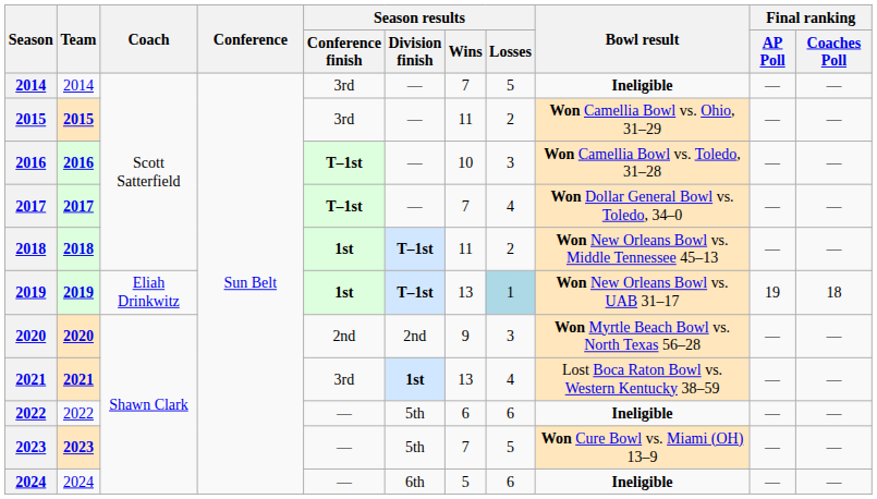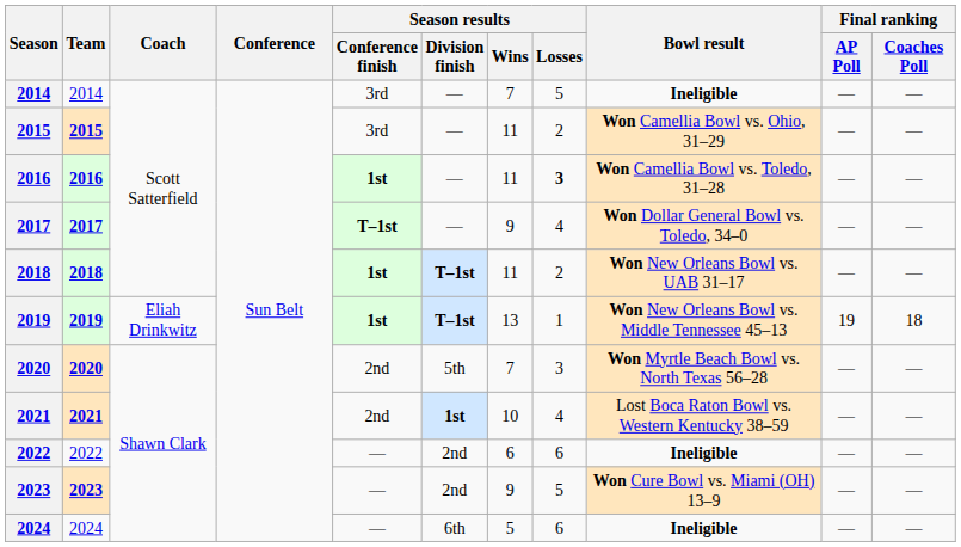row 5 | Season results / Conference finish: T–1st -> 1st
row 5 | Season results / Wins: 10 -> 11
row 5 | Season results / Losses: normal -> bold
row 6 | Season results / Wins: 7 -> 9
row 7 | Bowl result: Won New Orleans Bowl vs. Middle Tennessee 45–13 -> Won New Orleans Bowl vs. UAB 31–17
row 8 | Season results / Losses: lightblue background -> no background
row 8 | Bowl result: Won New Orleans Bowl vs. UAB 31–17 -> Won New Orleans Bowl vs. Middle Tennessee 45–13
row 9 | Season results / Division finish: 2nd -> 5th
row 9 | Season results / Wins: 9 -> 7
row 10 | Season results / Conference finish: 3rd -> 2nd
row 10 | Season results / Wins: 13 -> 10
row 11 | Season results / Division finish: 5th -> 2nd
row 12 | Season results / Division finish: 5th -> 2nd
row 12 | Season results / Wins: 7 -> 9
